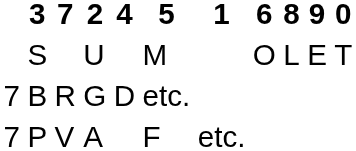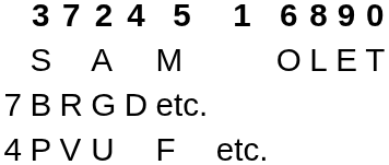row 2 | 2: U -> A
row 4 | column 1: 7 -> 4
row 4 | 2: A -> U
